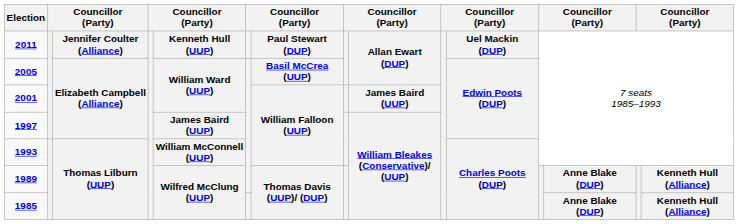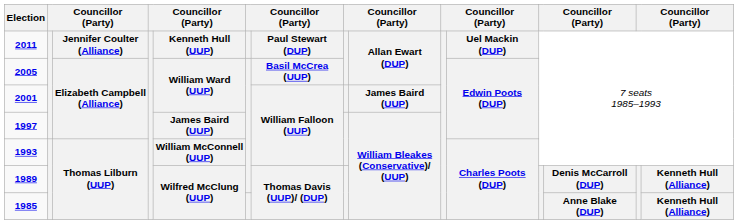1989 | column 13: Anne Blake (DUP) -> Denis McCarroll (DUP)
